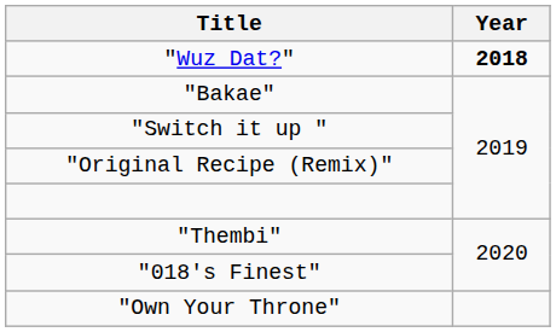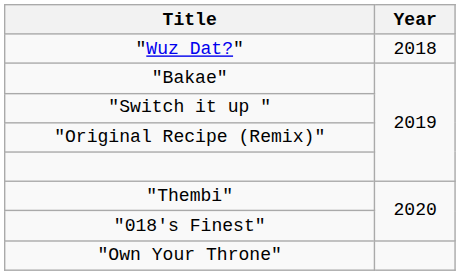"Wuz Dat?" | Year: bold -> normal
